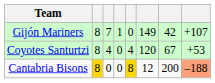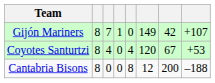Cantabria Bisons | column 2: gold background -> no background
Cantabria Bisons | column 5: gold background -> no background
Cantabria Bisons | column 8: lightsalmon background -> no background
